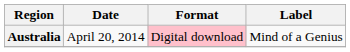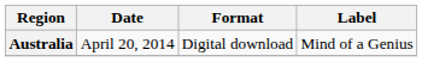Australia | Format: pink background -> no background
